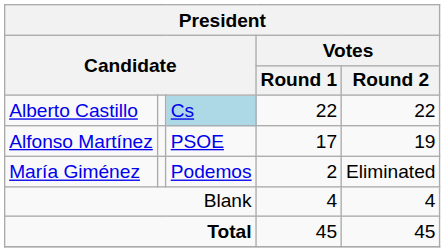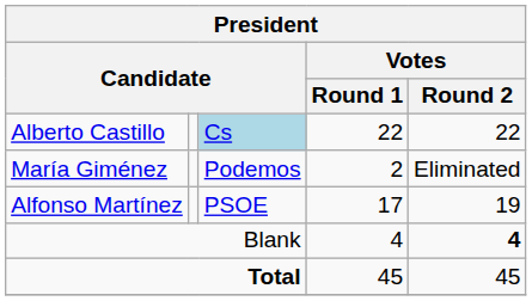rows swapped: Alfonso Martínez <-> María Giménez
Blank | Votes / Round 2: normal -> bold
